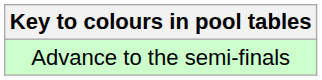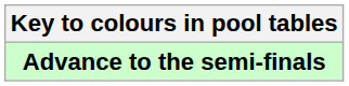row 2 | column 1: normal -> bold
